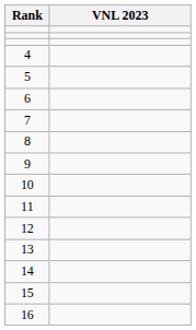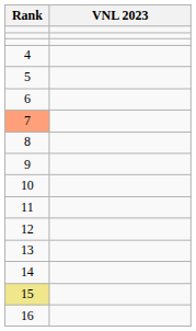row 8 | Rank: no background -> lightsalmon background
row 16 | Rank: no background -> khaki background
